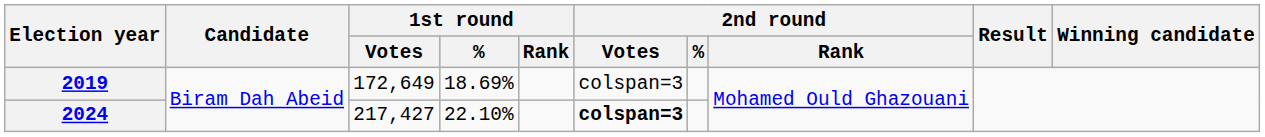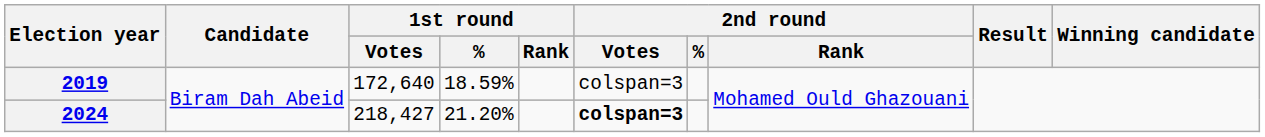2019 | 1st round / Votes: 172,649 -> 172,640
2019 | 1st round / %: 18.69% -> 18.59%
2024 | 1st round / Votes: 217,427 -> 218,427
2024 | 1st round / %: 22.10% -> 21.20%
